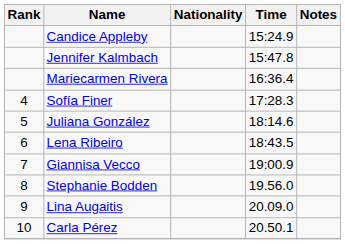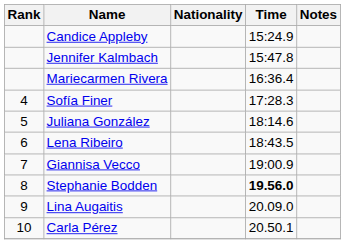Stephanie Bodden | Time: normal -> bold
